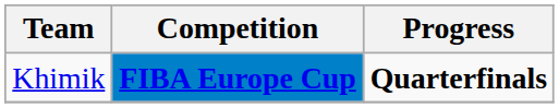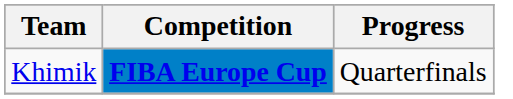Khimik | Progress: bold -> normal
